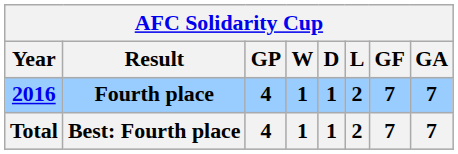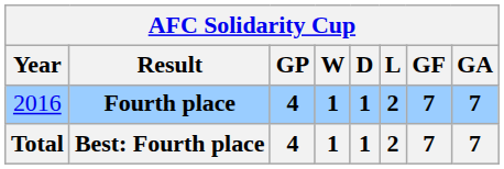Fourth place | Year: bold -> normal
